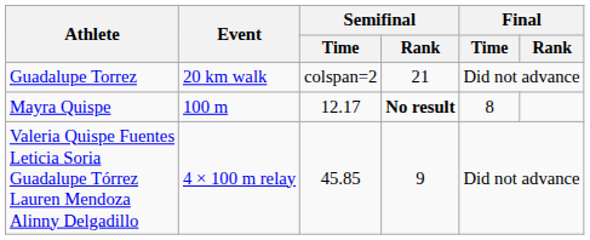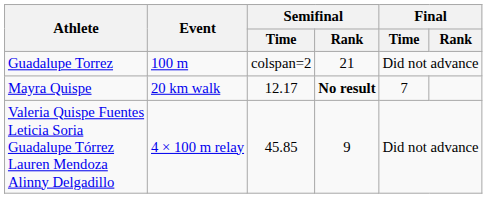Guadalupe Torrez | Event: 20 km walk -> 100 m
Mayra Quispe | Event: 100 m -> 20 km walk
Mayra Quispe | Final / Time: 8 -> 7
